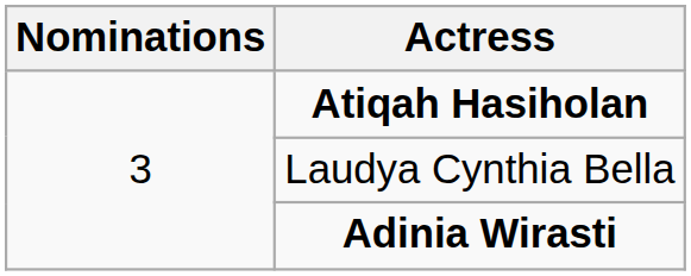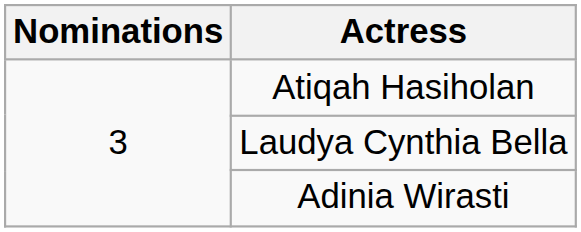Atiqah Hasiholan | Actress: bold -> normal
Adinia Wirasti | Actress: bold -> normal
